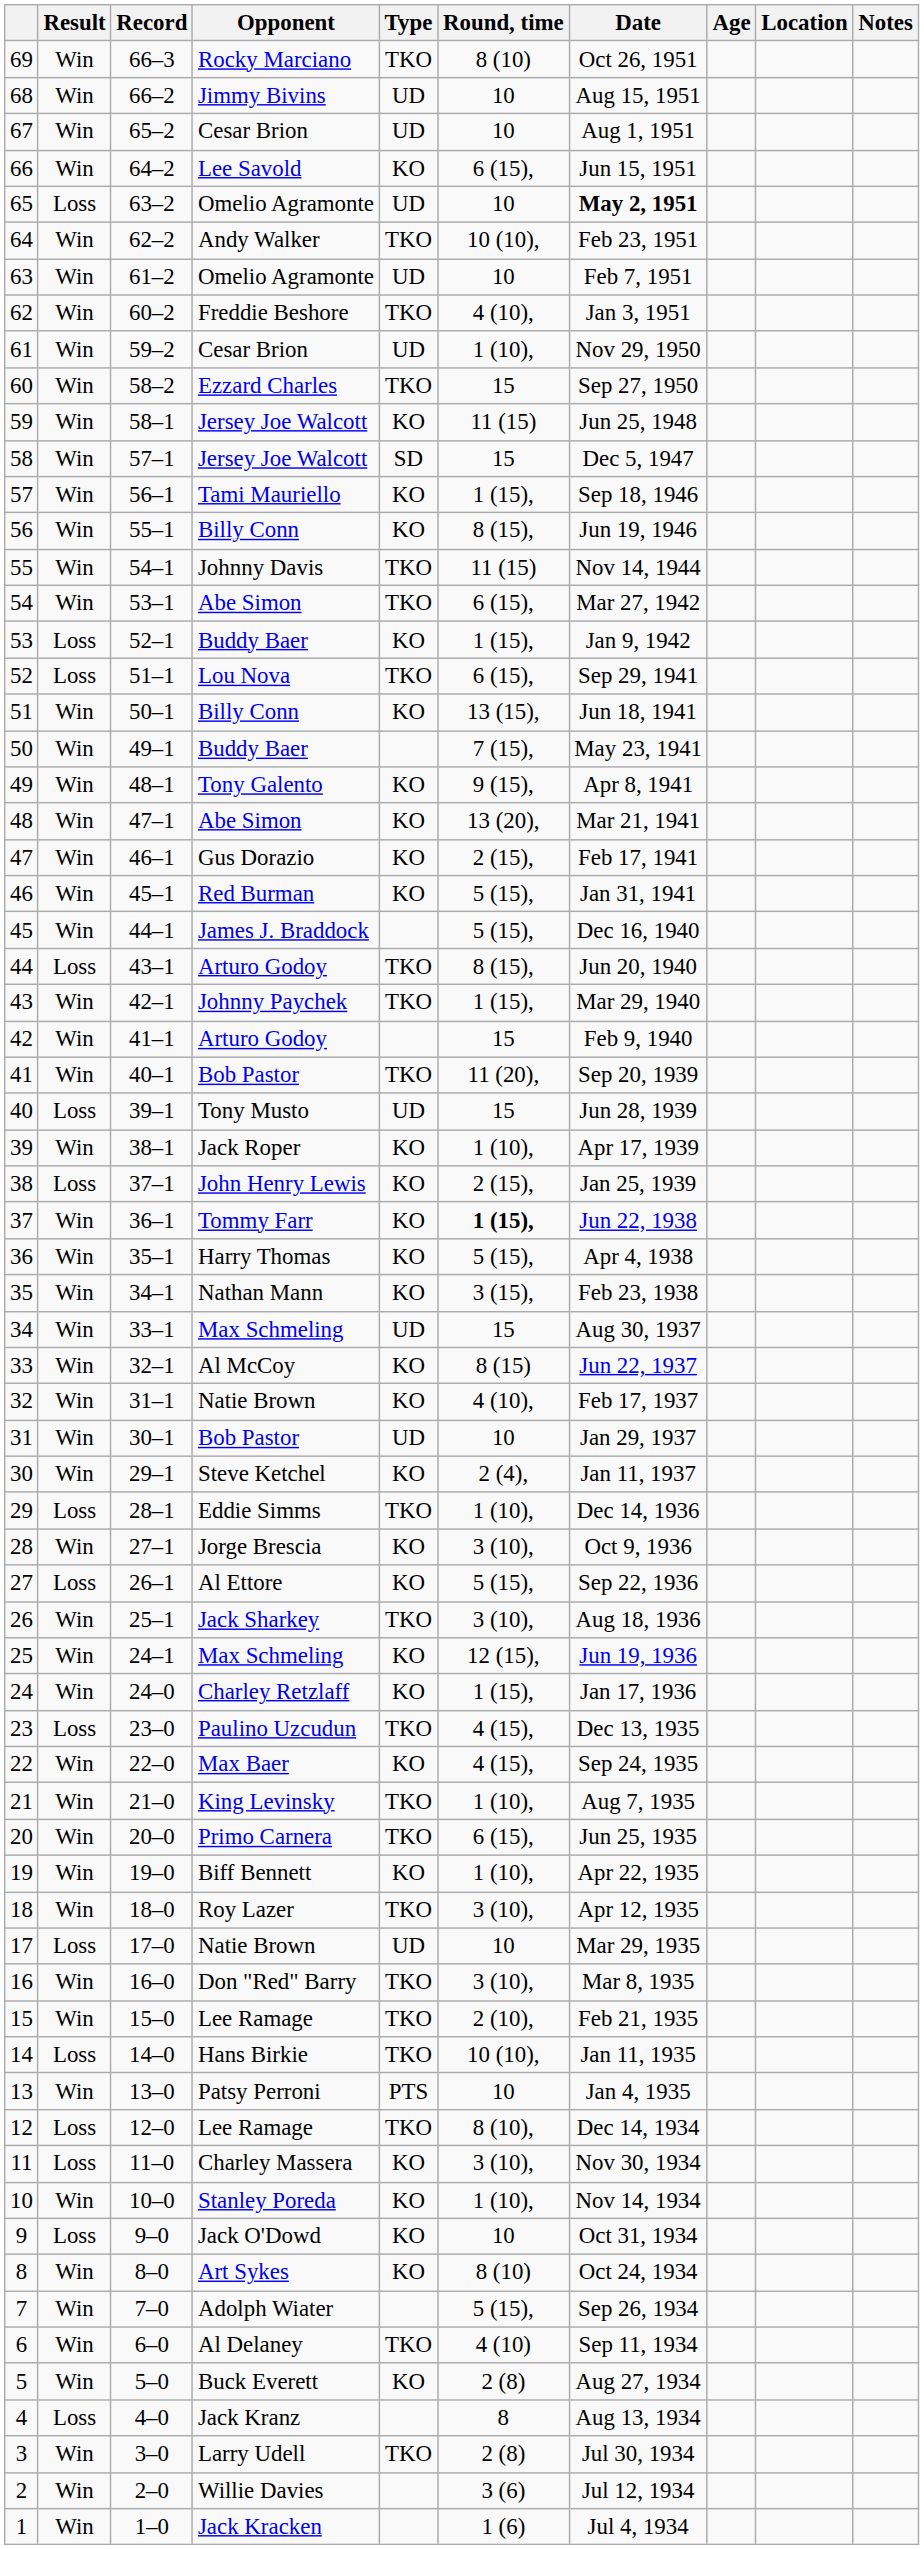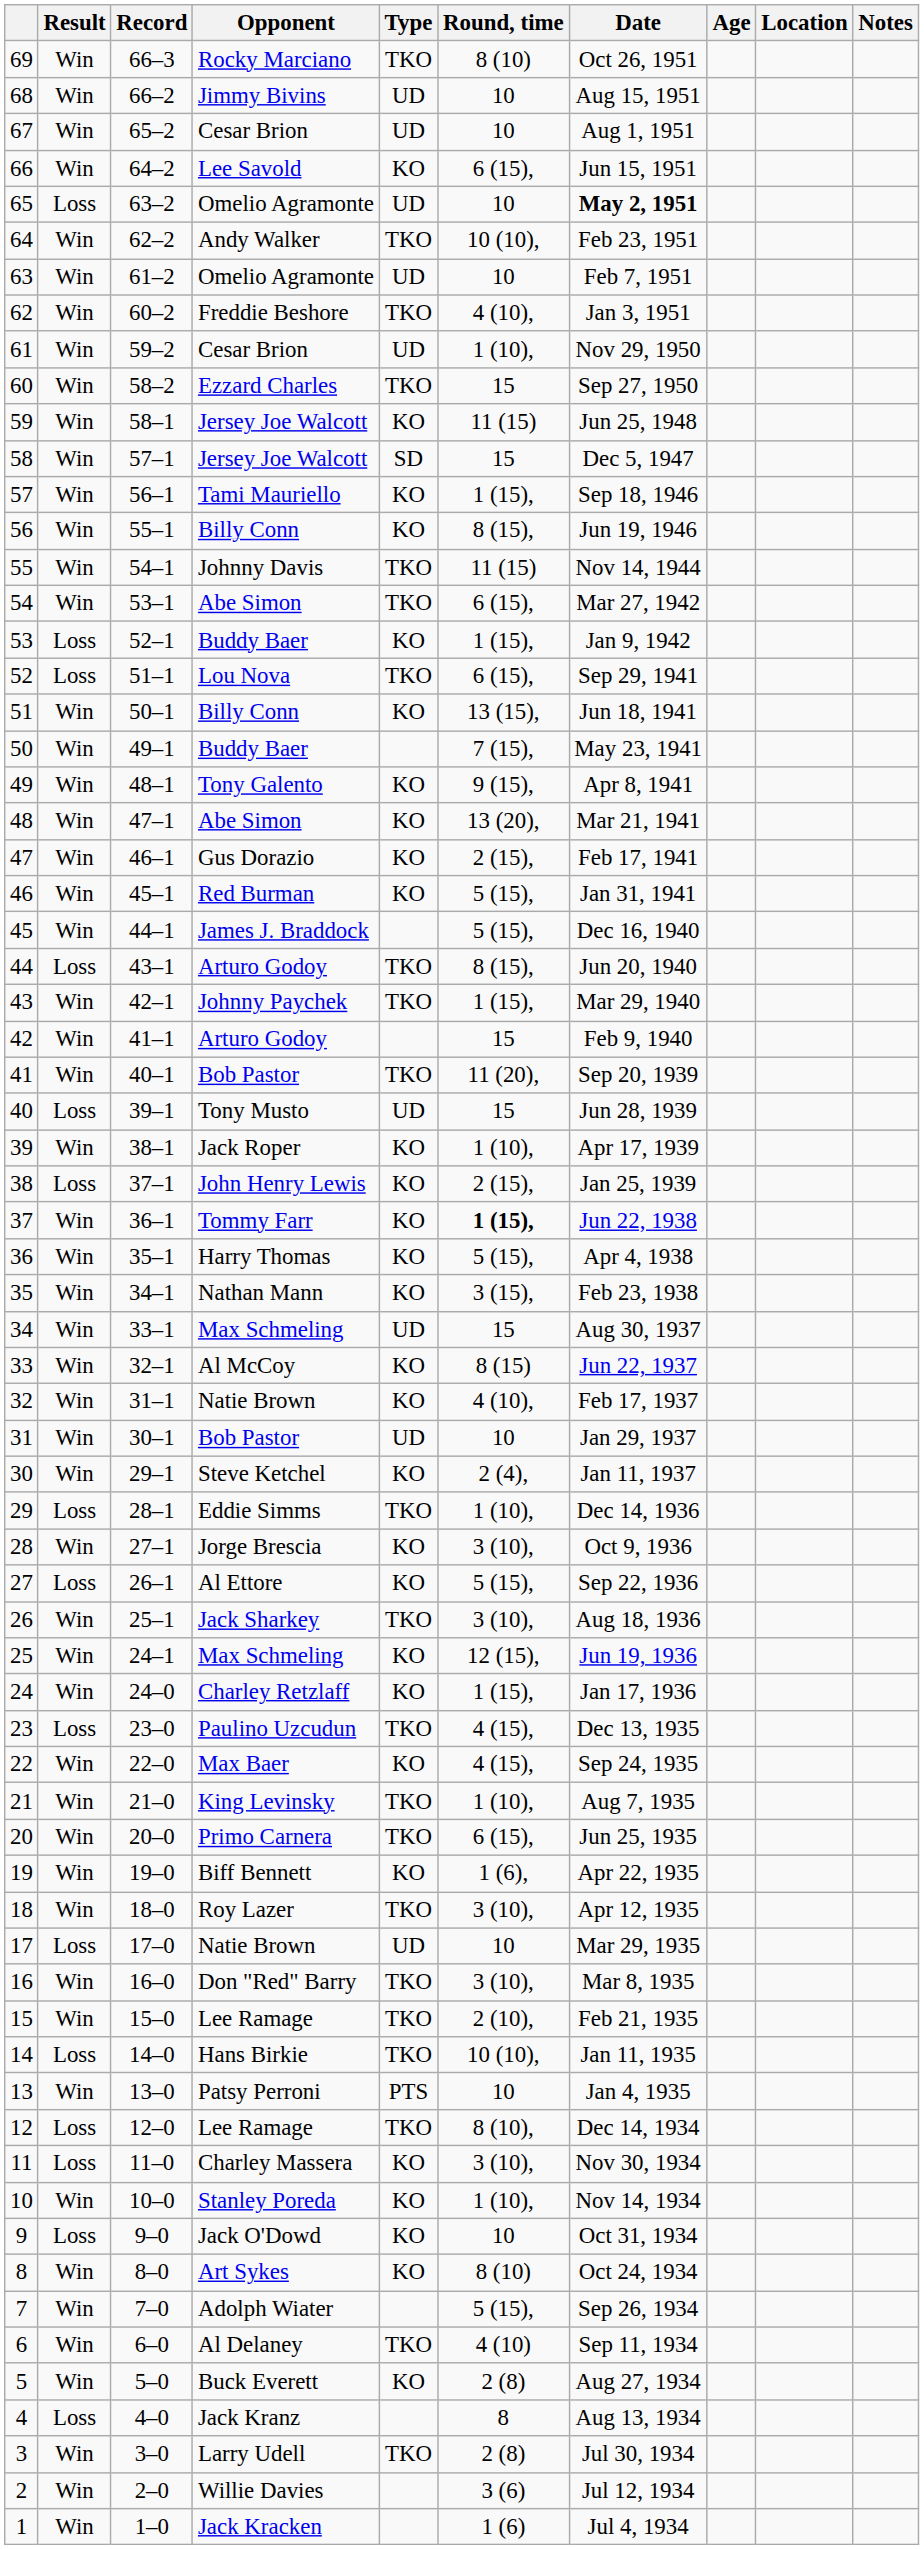19 | Round, time: 1 (10), -> 1 (6),
